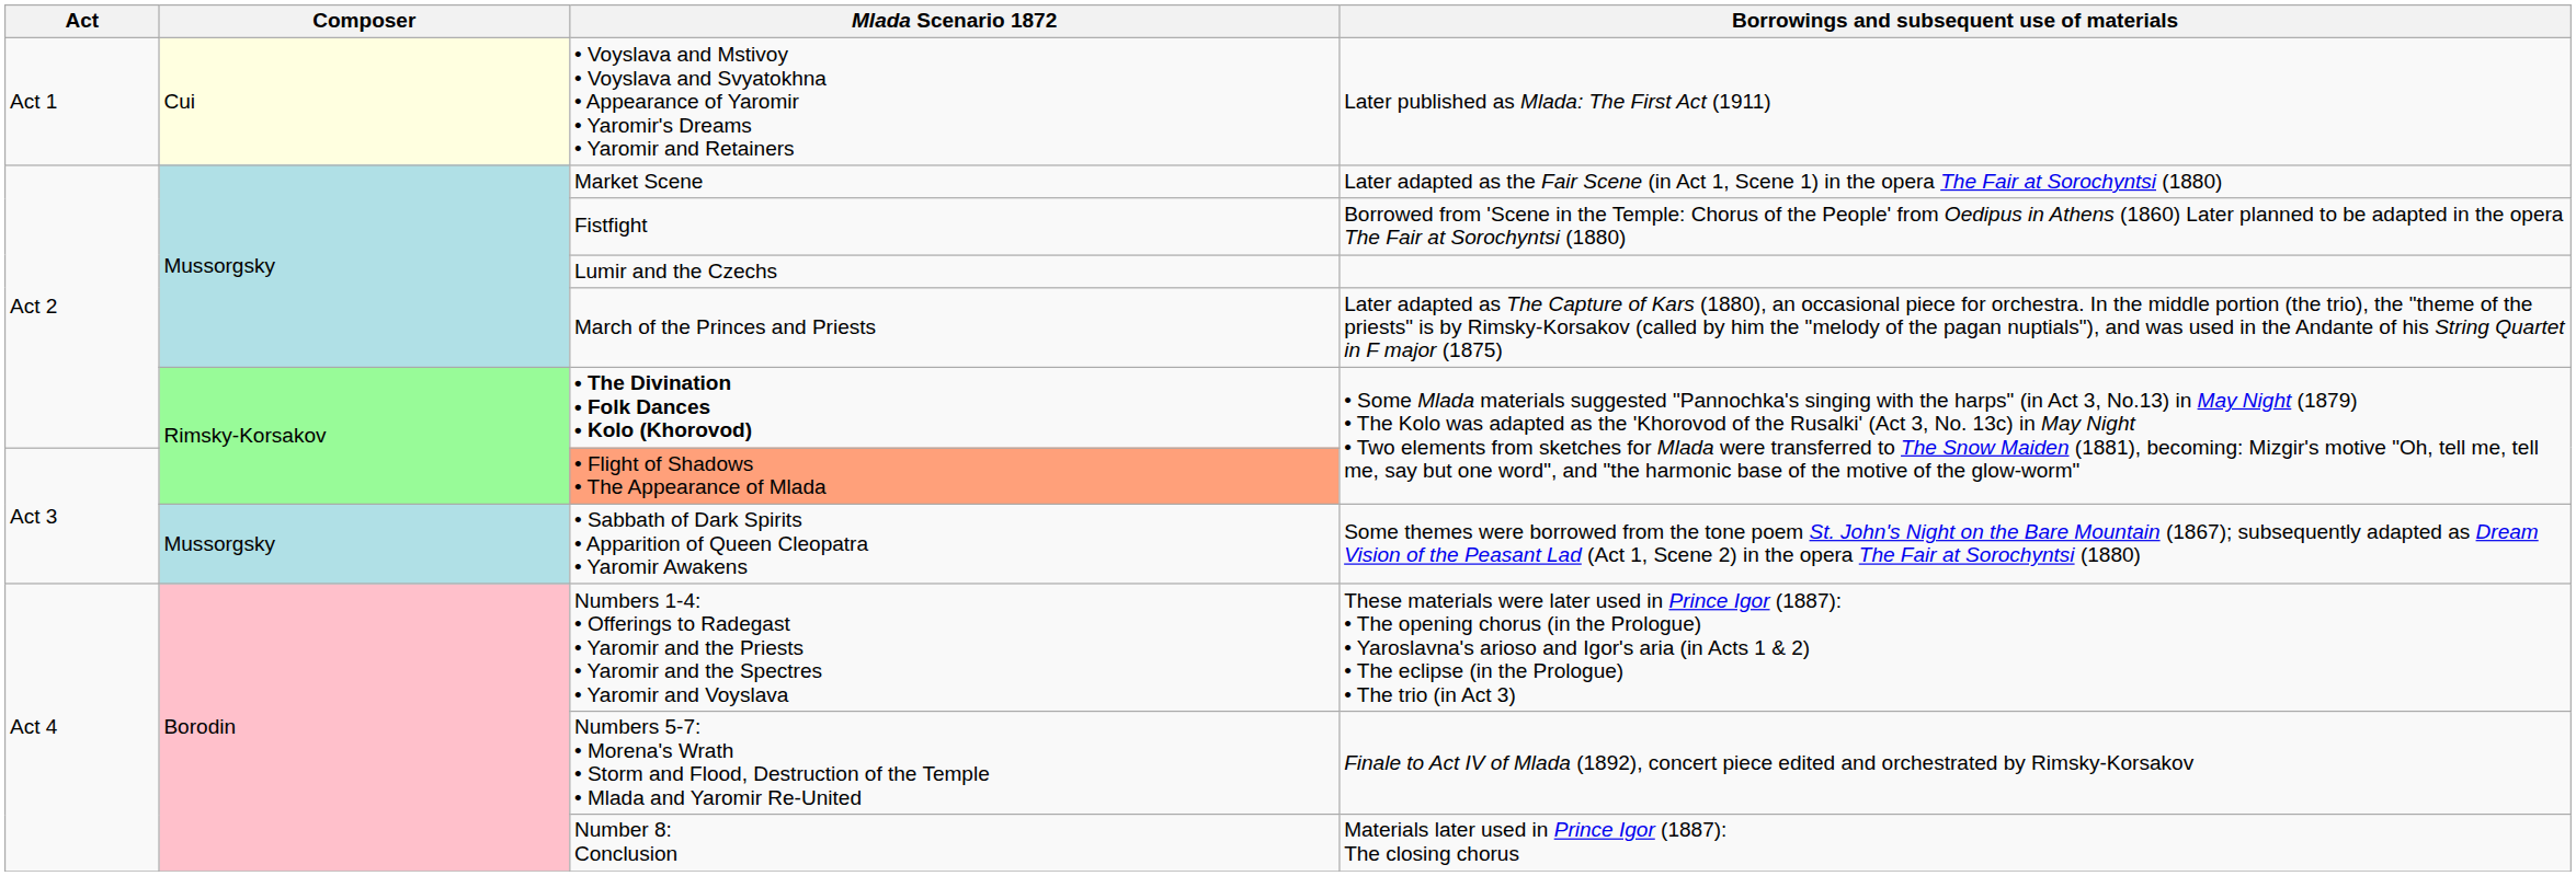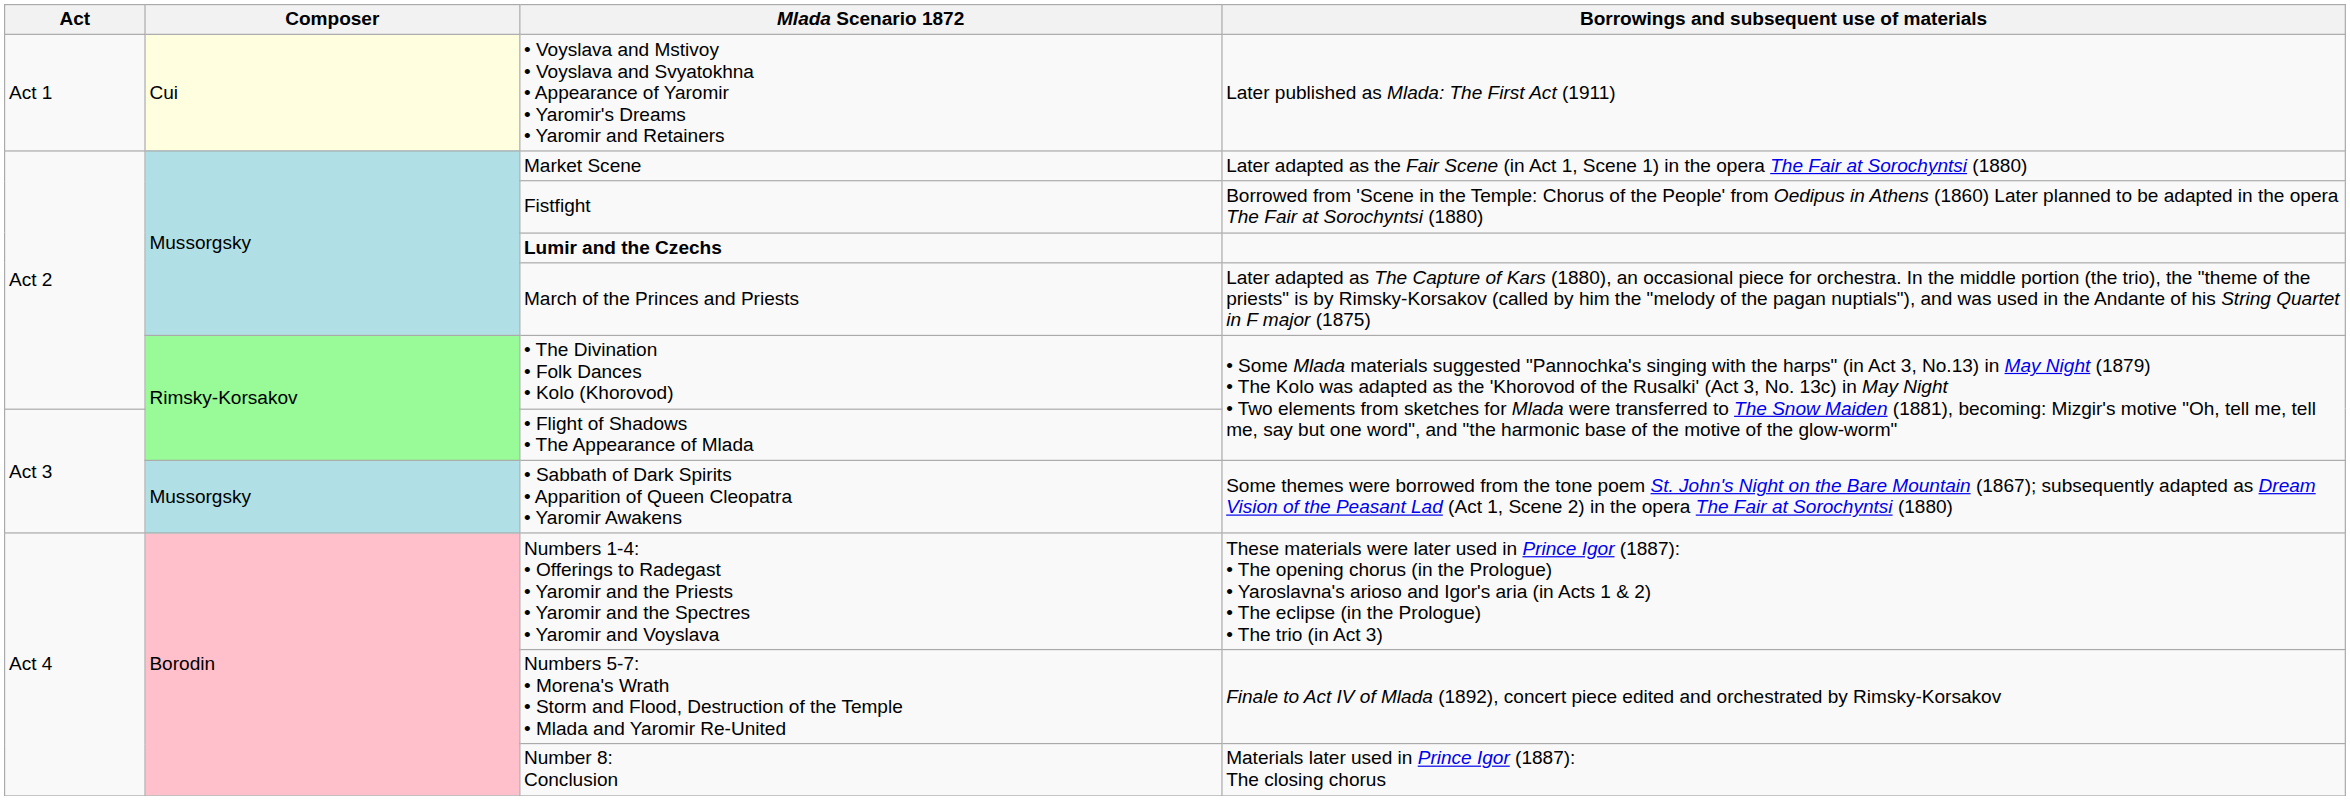Lumir and the Czechs | Mlada Scenario 1872: normal -> bold
• The Divination • Folk Dances • Kolo (Khorovod) | Mlada Scenario 1872: bold -> normal
• Flight of Shadows • The Appearance of Mlada | Mlada Scenario 1872: lightsalmon background -> no background
